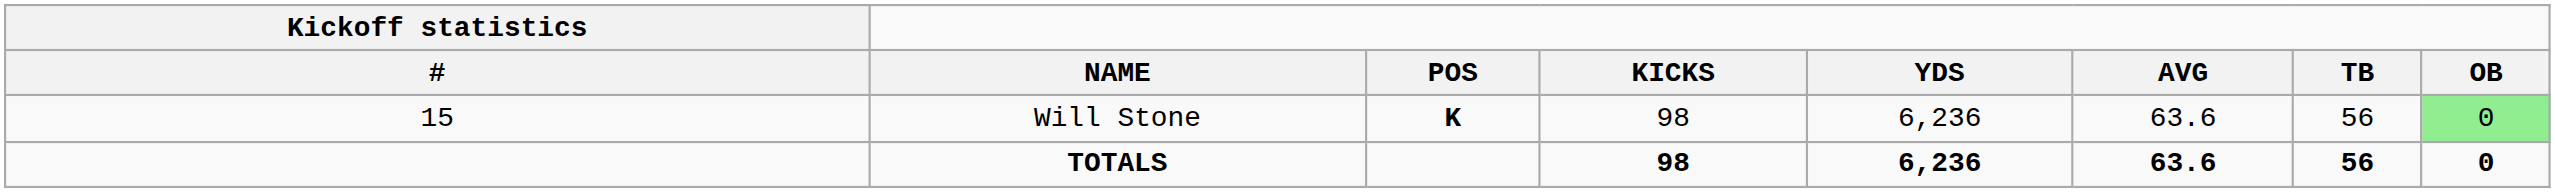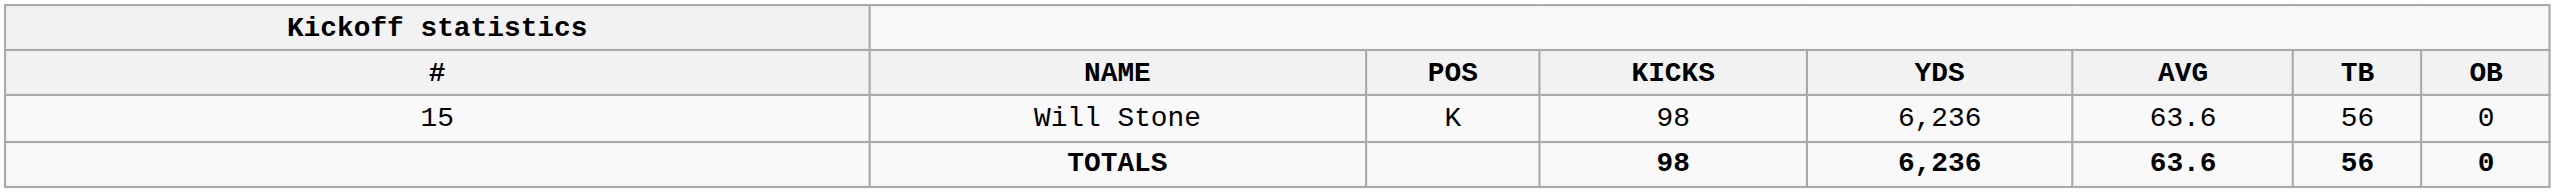Will Stone | POS: bold -> normal
Will Stone | OB: lightgreen background -> no background
